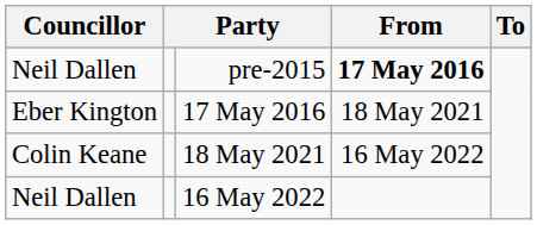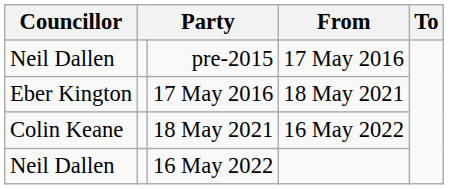pre-2015 | From: bold -> normal
